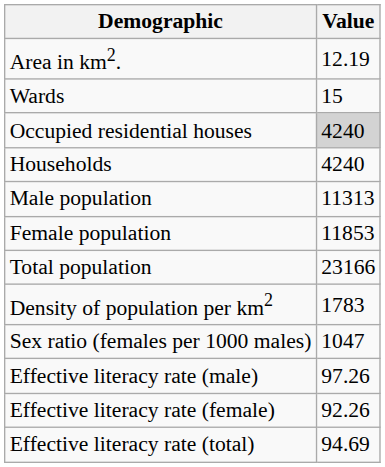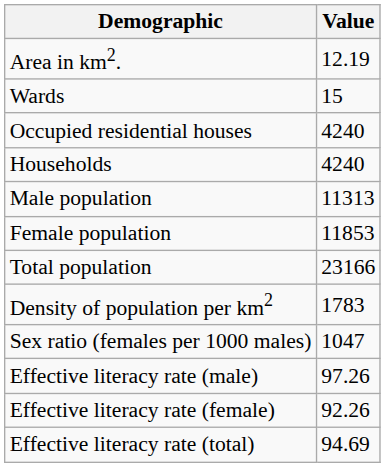Occupied residential houses | Value: lightgrey background -> no background
